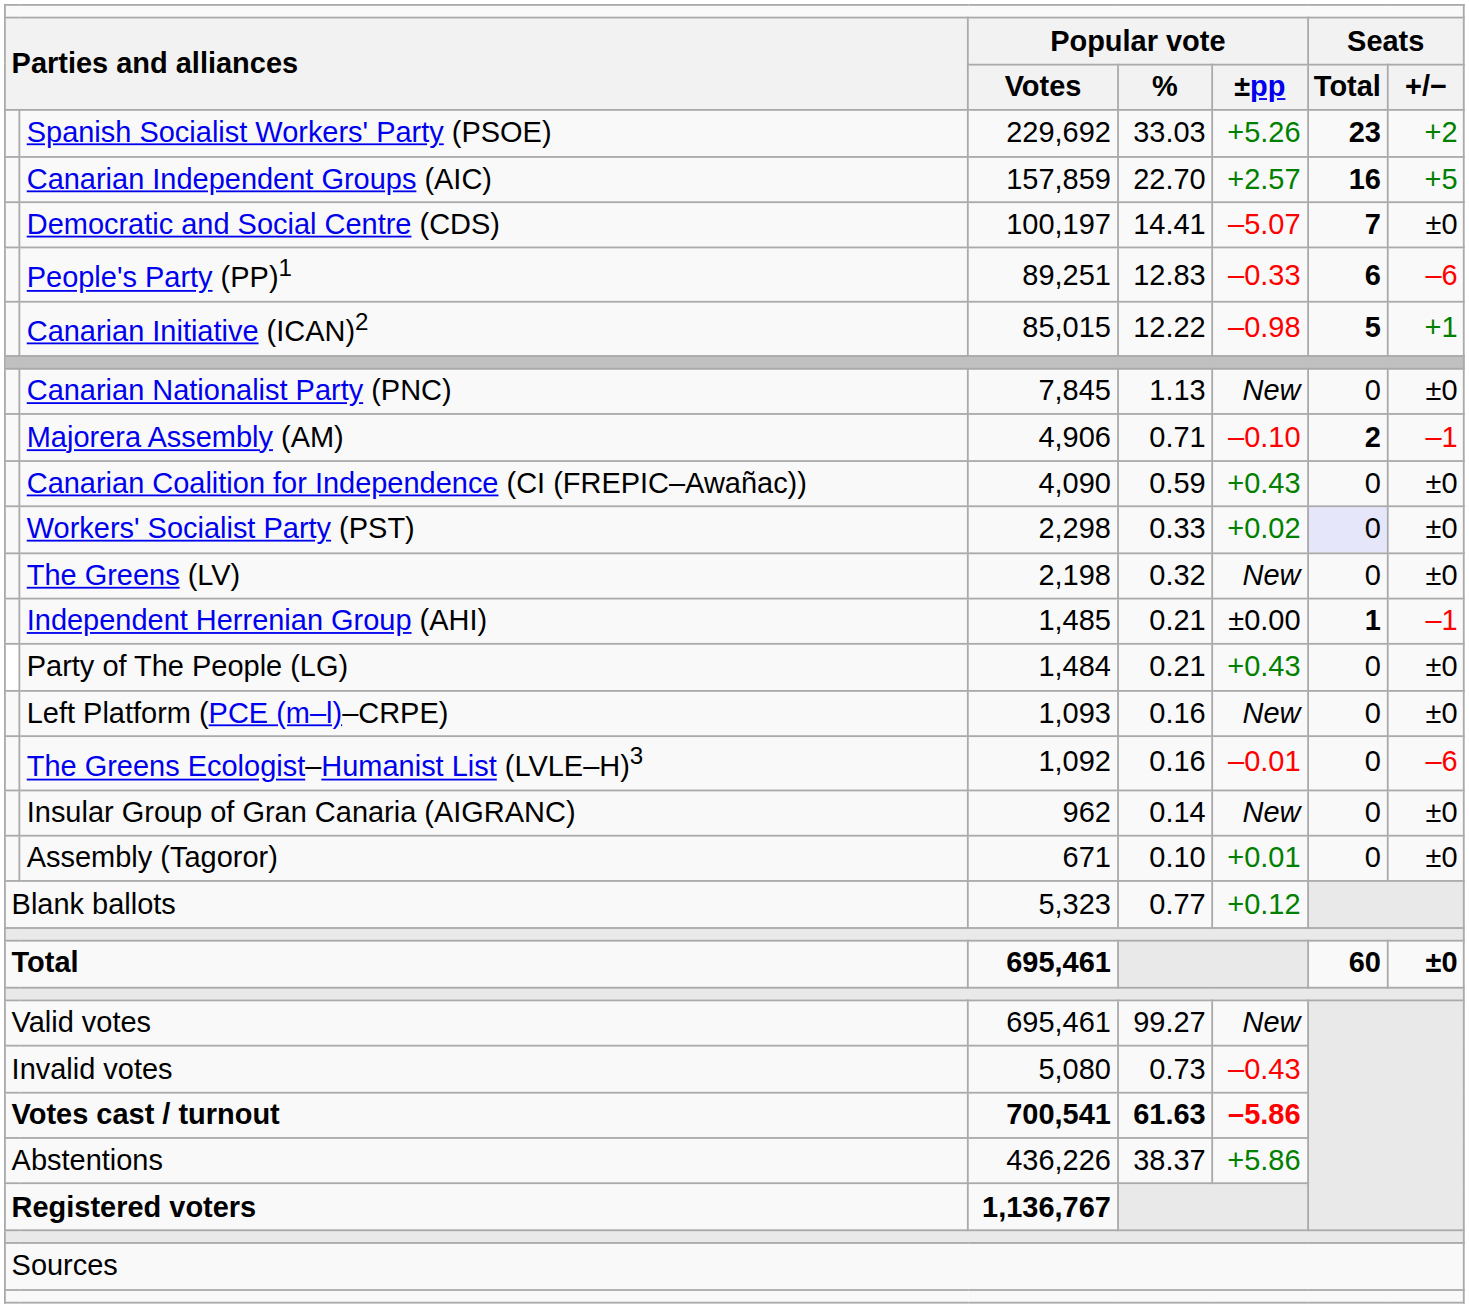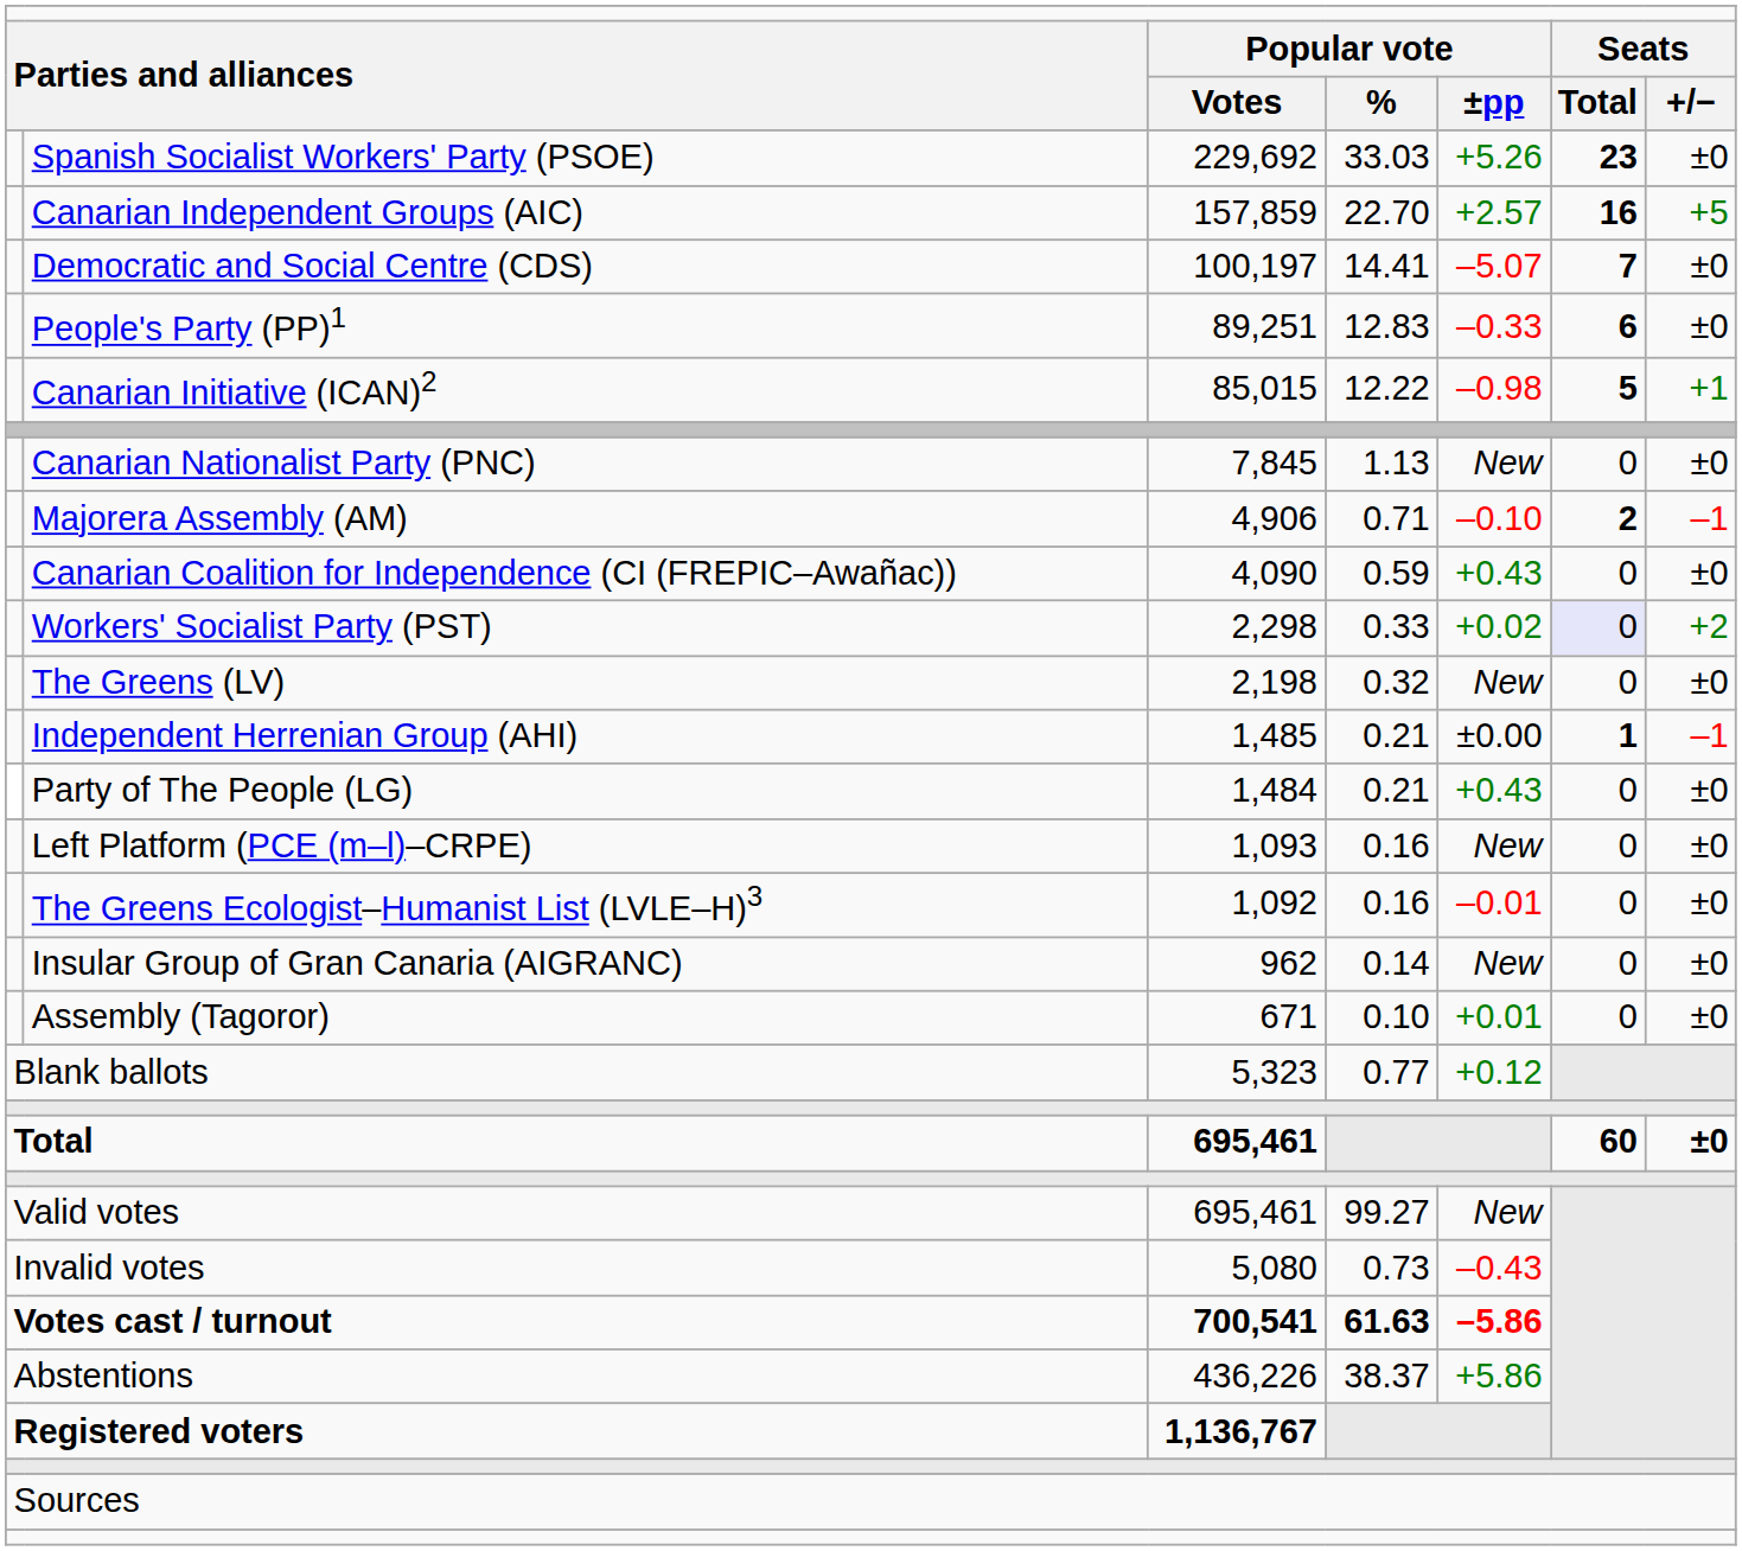Spanish Socialist Workers' Party (PSOE) | column 7: +2 -> ±0
People's Party (PP)1 | column 7: –6 -> ±0
Workers' Socialist Party (PST) | column 7: ±0 -> +2
The Greens Ecologist–Humanist List (LVLE–H)3 | column 7: –6 -> ±0
